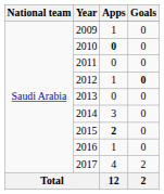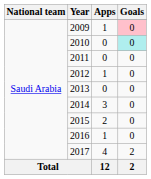2009 | Goals: no background -> pink background
2010 | Apps: bold -> normal
2010 | Goals: no background -> paleturquoise background
2012 | Goals: bold -> normal
2015 | Apps: bold -> normal
